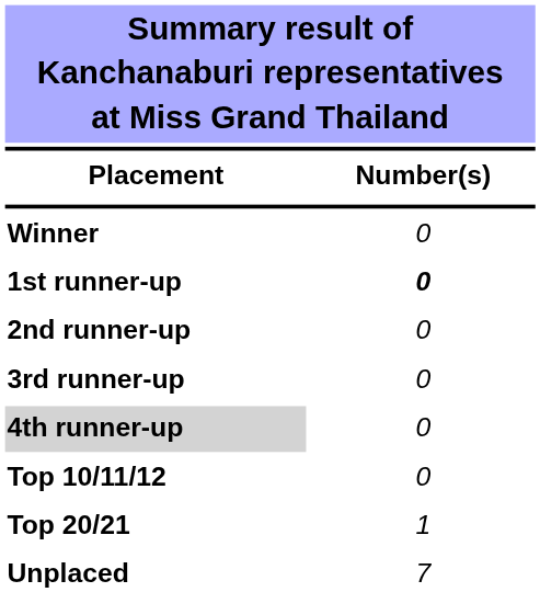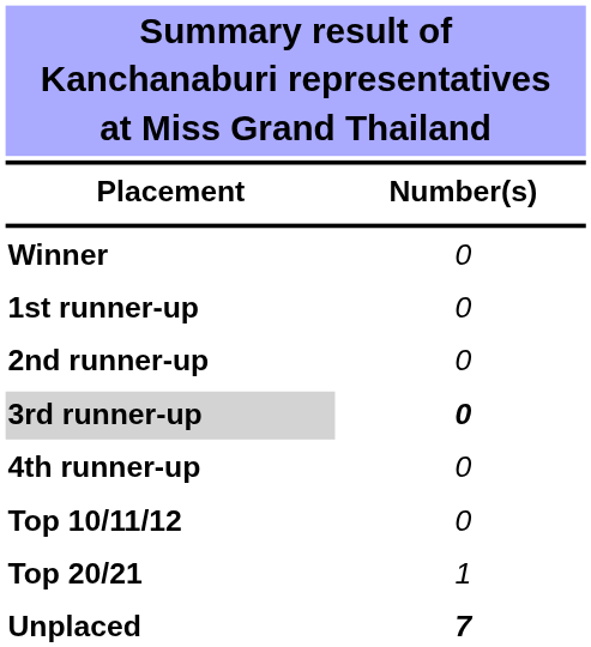row 4 | column 2: bold -> normal
row 6 | column 1: no background -> lightgrey background
row 6 | column 2: normal -> bold
row 7 | column 1: lightgrey background -> no background
row 10 | column 2: normal -> bold
